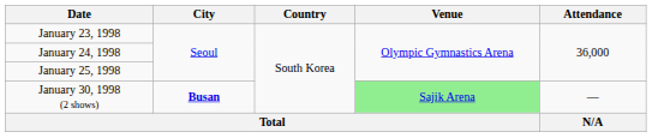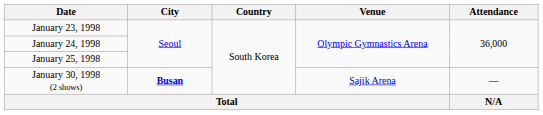January 30, 1998 (2 shows) | Venue: lightgreen background -> no background
